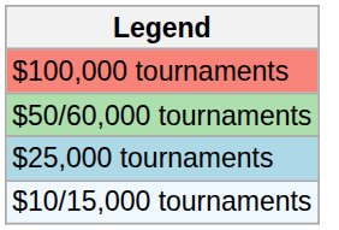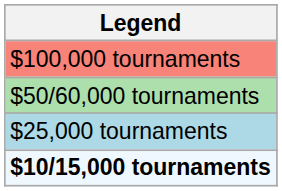row 5 | column 1: normal -> bold
